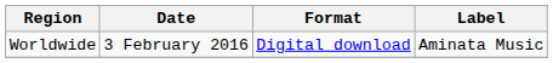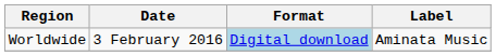Worldwide | Format: no background -> lightblue background
